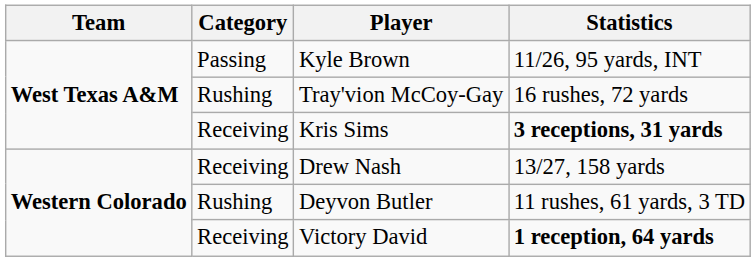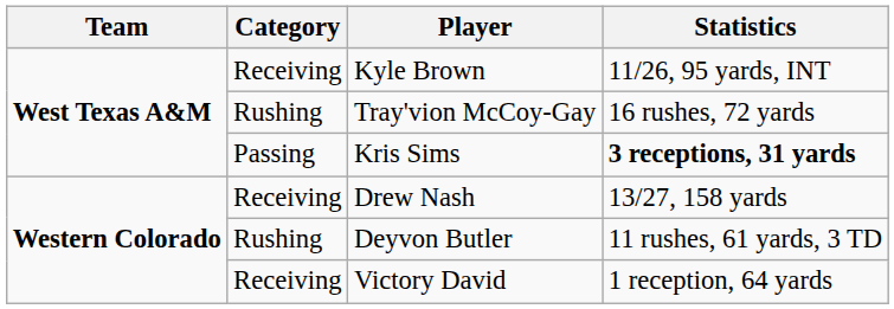Kyle Brown | Category: Passing -> Receiving
Kris Sims | Category: Receiving -> Passing
Victory David | Statistics: bold -> normal
